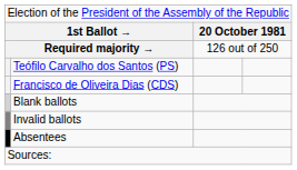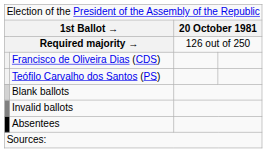rows swapped: Teófilo Carvalho dos Santos (PS) <-> Francisco de Oliveira Dias (CDS)
